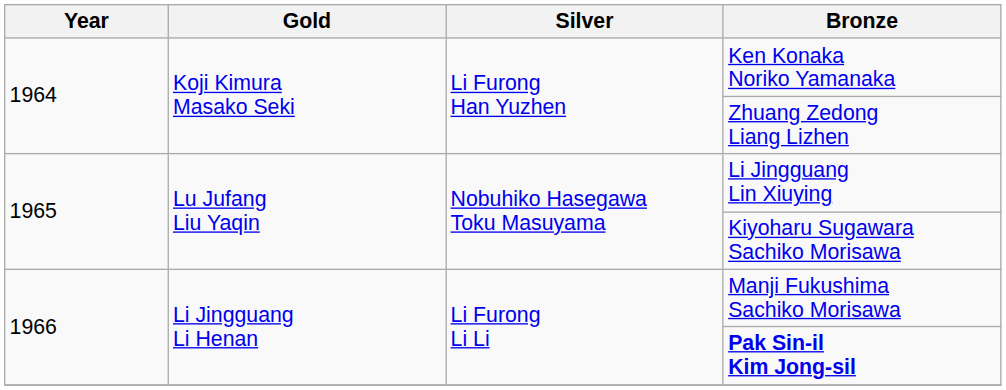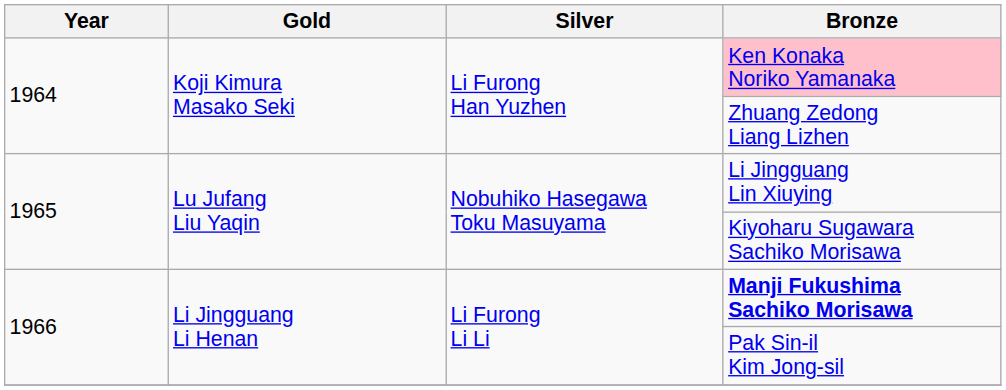Ken Konaka Noriko Yamanaka | Bronze: no background -> pink background
Manji Fukushima Sachiko Morisawa | Bronze: normal -> bold
Pak Sin-il Kim Jong-sil | Bronze: bold -> normal
